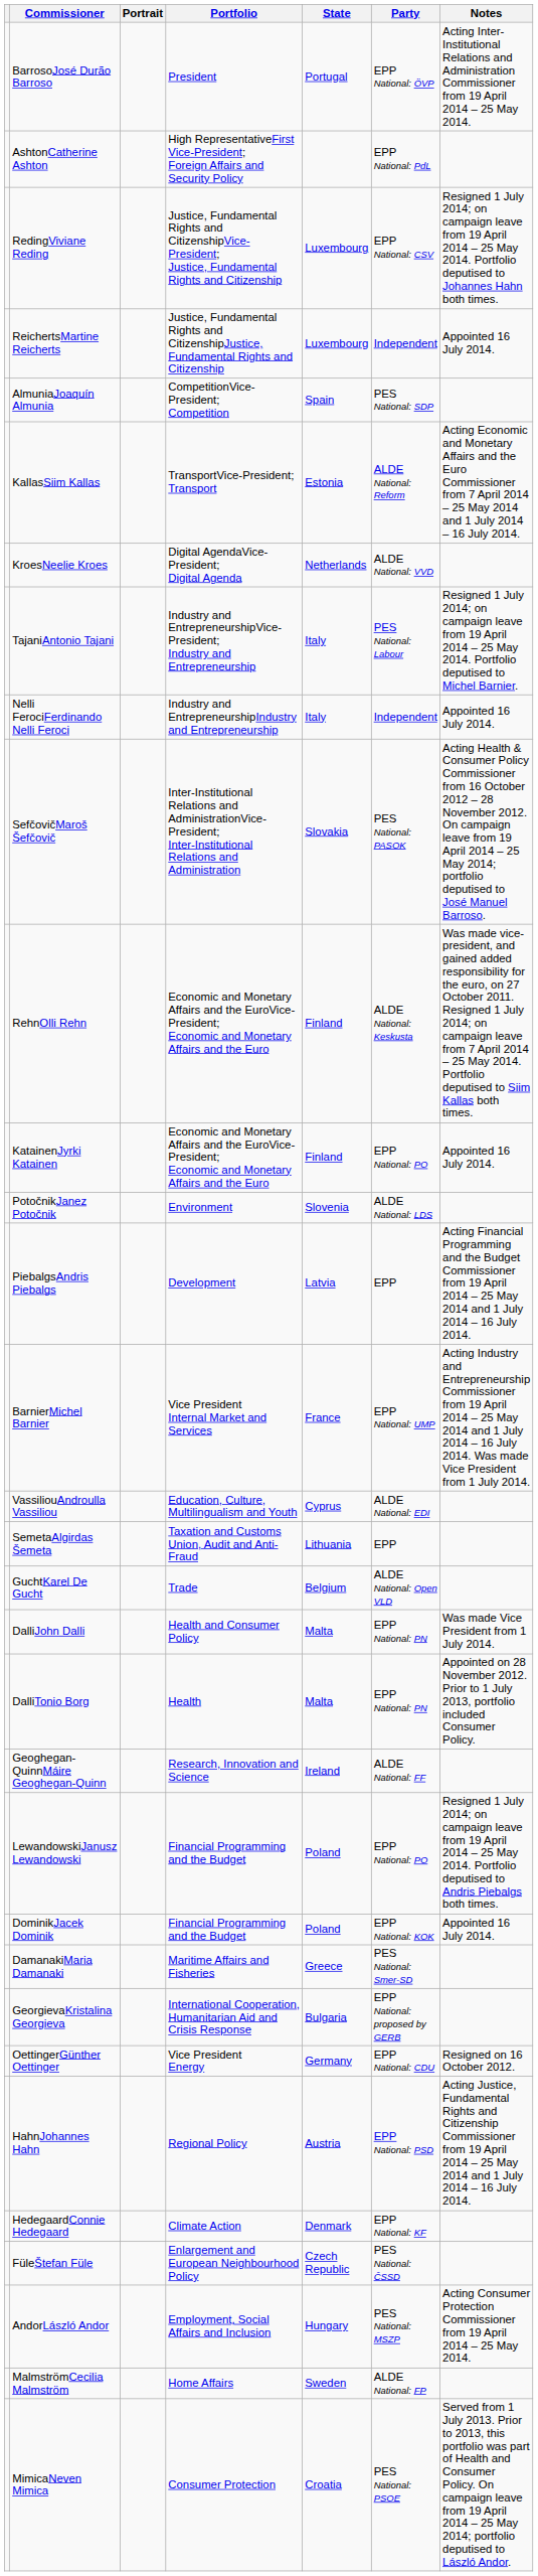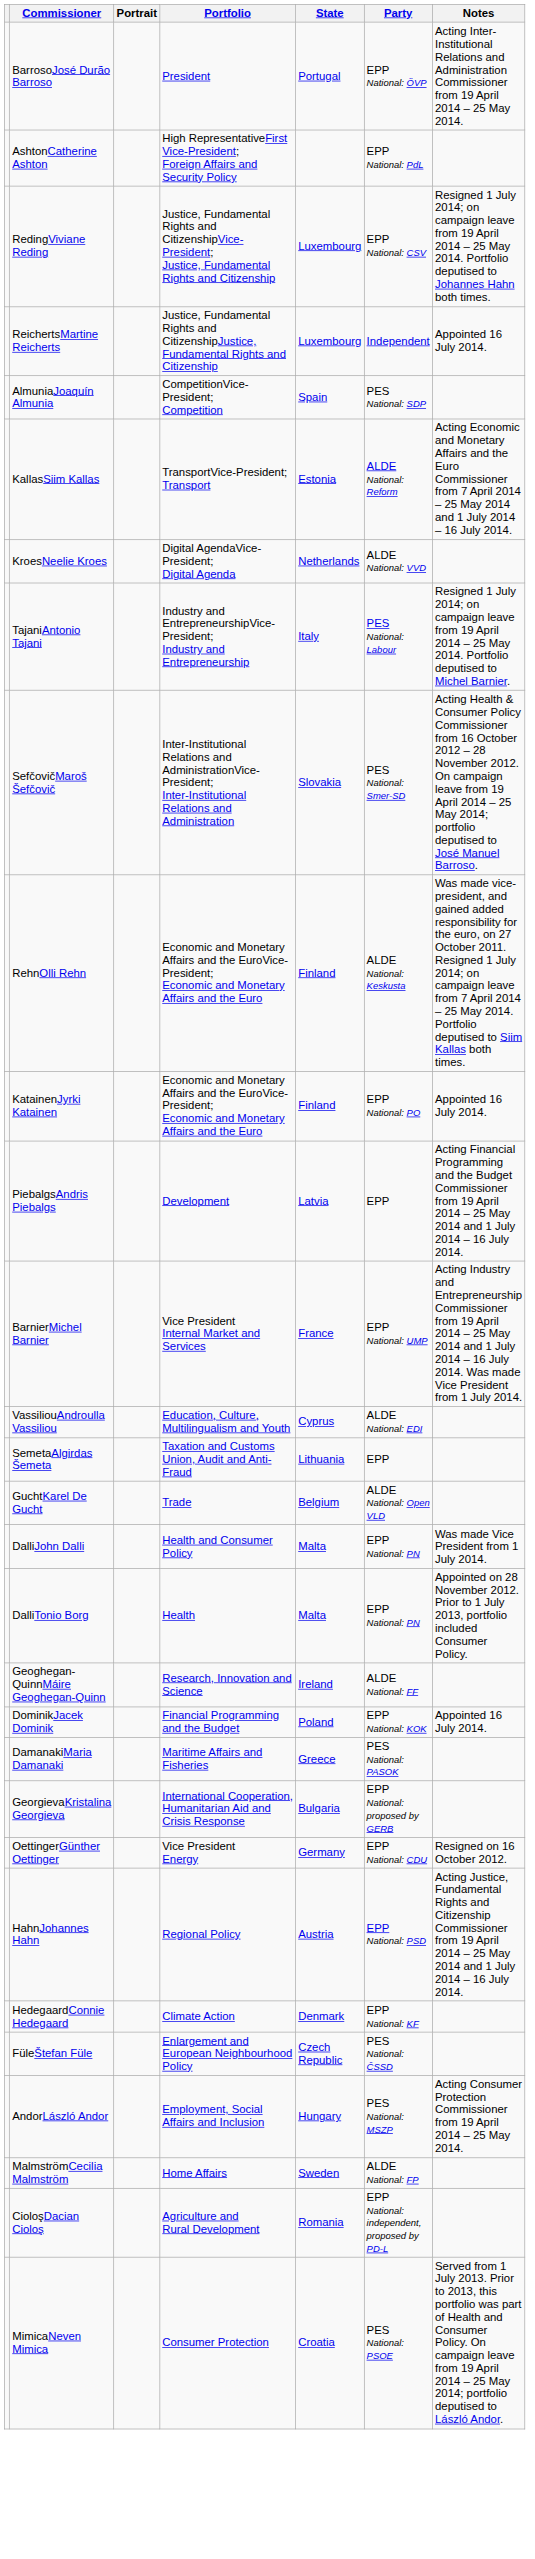- row: Nelli FerociFerdinando Nelli Feroci | Industry and EntrepreneurshipIndustry and Entrepreneurship | Italy | Independent | Appointed 16 July 2014.
SefčovičMaroš Šefčovič | Party: PES National: PASOK -> PES National: Smer-SD
- row: PotočnikJanez Potočnik | Environment | Slovenia | ALDE National: LDS
- row: LewandowskiJanusz Lewandowski | Financial Programming and the Budget | Poland | EPP National: PO | Resigned 1 July 2014; on campaign leave from 19 April 2014 – 25 May 2014. Portfolio deputised to Andris Piebalgs both times.
DamanakiMaria Damanaki | Party: PES National: Smer-SD -> PES National: PASOK
+ row: CioloşDacian Cioloş | Agriculture and Rural Development | Romania | EPP National: independent, proposed by PD-L
